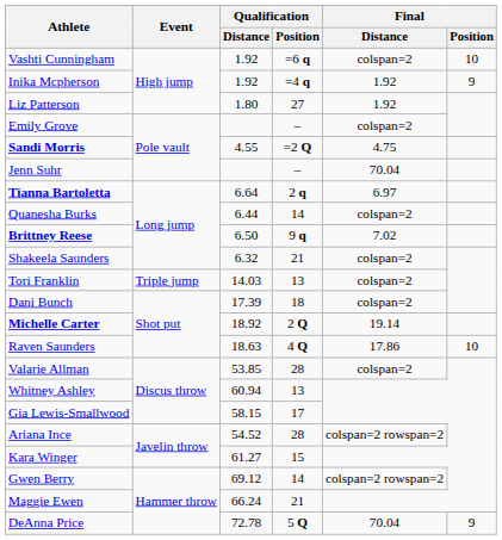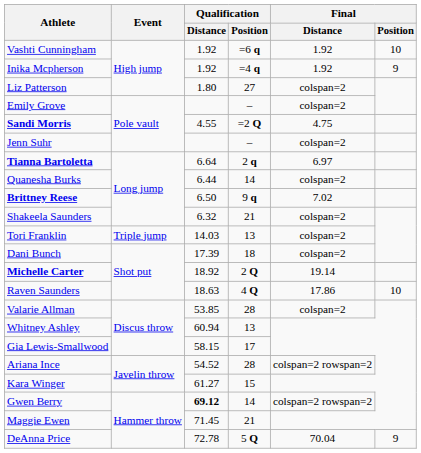Vashti Cunningham | Final / Distance: colspan=2 -> 1.92
Liz Patterson | Final / Distance: 1.92 -> colspan=2
Jenn Suhr | Final / Distance: 70.04 -> colspan=2
Gwen Berry | Qualification / Distance: normal -> bold
Maggie Ewen | Qualification / Distance: 66.24 -> 71.45
